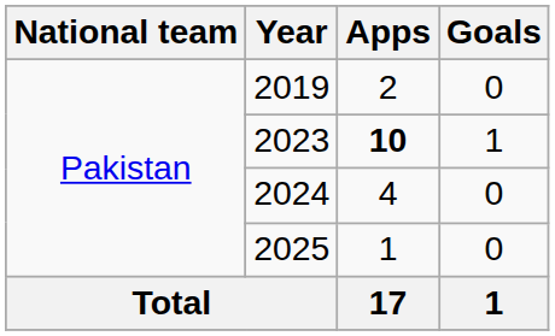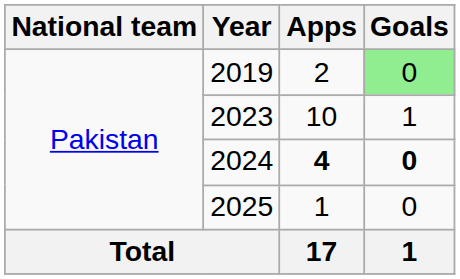2019 | Goals: no background -> lightgreen background
2023 | Apps: bold -> normal
2024 | Apps: normal -> bold
2024 | Goals: normal -> bold
